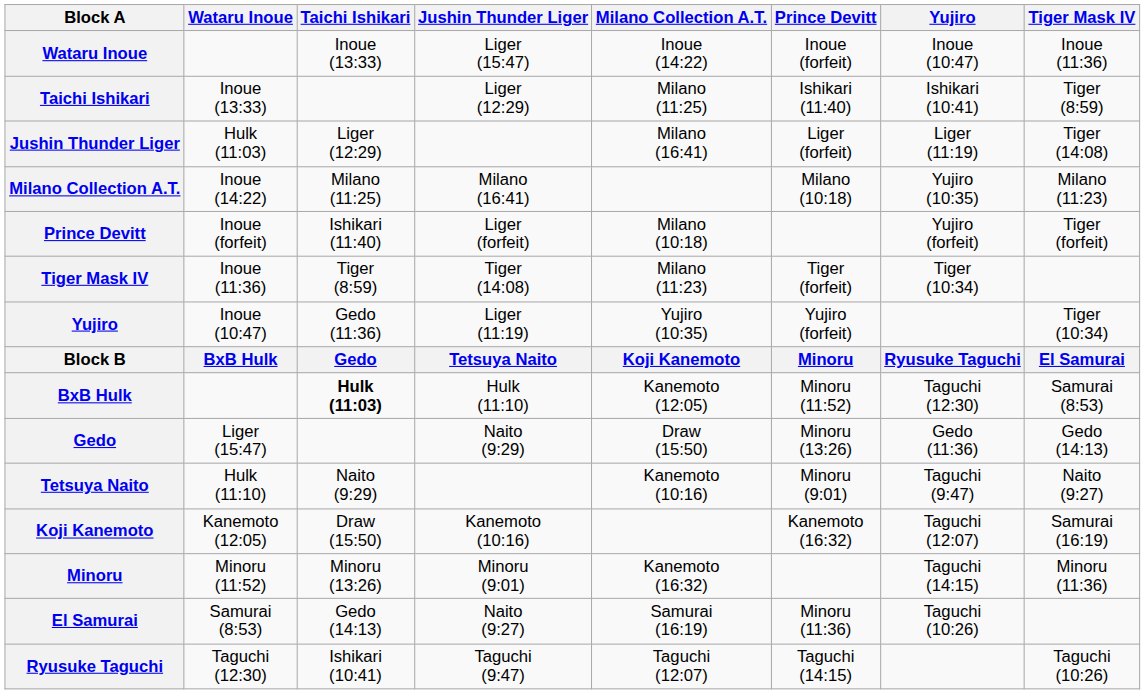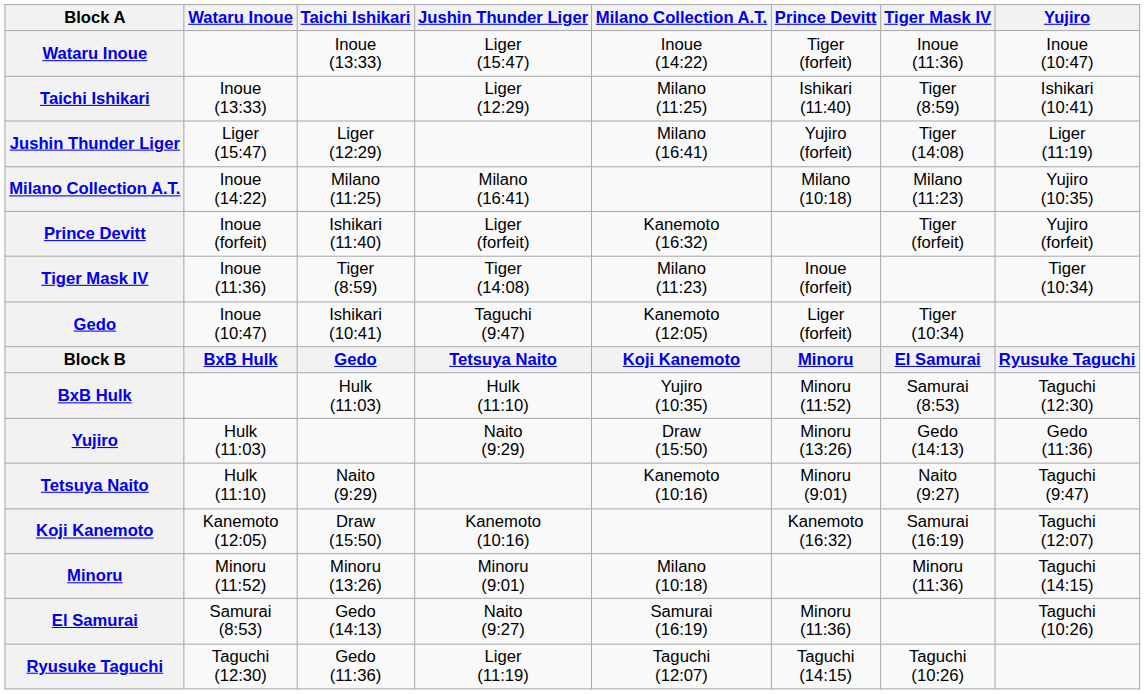columns swapped: Tiger Mask IV <-> Yujiro
row 2 | Prince Devitt: Inoue (forfeit) -> Tiger (forfeit)
row 4 | Wataru Inoue: Hulk (11:03) -> Liger (15:47)
row 4 | Prince Devitt: Liger (forfeit) -> Yujiro (forfeit)
row 6 | Milano Collection A.T.: Milano (10:18) -> Kanemoto (16:32)
row 7 | Prince Devitt: Tiger (forfeit) -> Inoue (forfeit)
row 8 | Block A: Yujiro -> Gedo
row 8 | Taichi Ishikari: Gedo (11:36) -> Ishikari (10:41)
row 8 | Jushin Thunder Liger: Liger (11:19) -> Taguchi (9:47)
row 8 | Milano Collection A.T.: Yujiro (10:35) -> Kanemoto (12:05)
row 8 | Prince Devitt: Yujiro (forfeit) -> Liger (forfeit)
row 10 | Taichi Ishikari: bold -> normal
row 10 | Milano Collection A.T.: Kanemoto (12:05) -> Yujiro (10:35)
row 11 | Block A: Gedo -> Yujiro
row 11 | Wataru Inoue: Liger (15:47) -> Hulk (11:03)
row 14 | Milano Collection A.T.: Kanemoto (16:32) -> Milano (10:18)
row 16 | Taichi Ishikari: Ishikari (10:41) -> Gedo (11:36)
row 16 | Jushin Thunder Liger: Taguchi (9:47) -> Liger (11:19)
